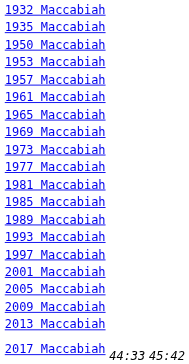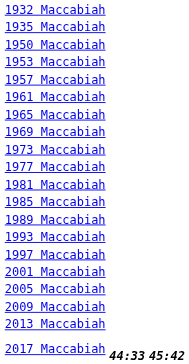2017 Maccabiah | column 2: normal -> bold
2017 Maccabiah | column 3: normal -> bold
